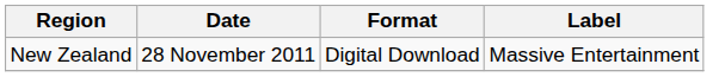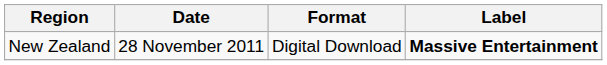New Zealand | Label: normal -> bold
